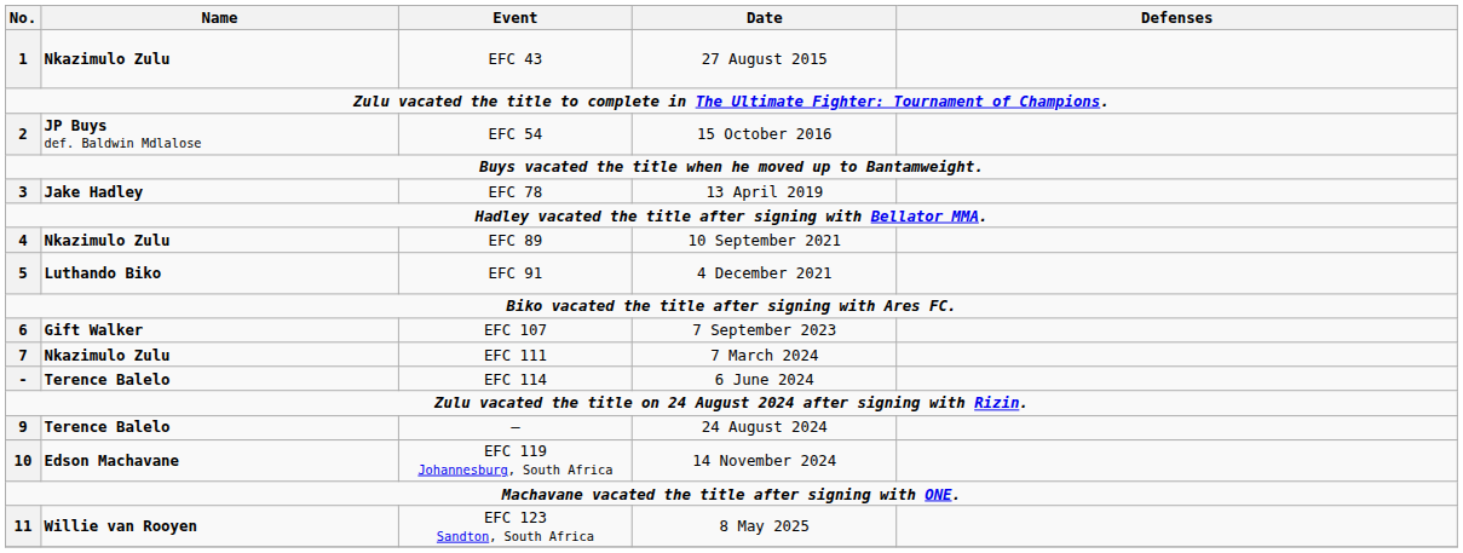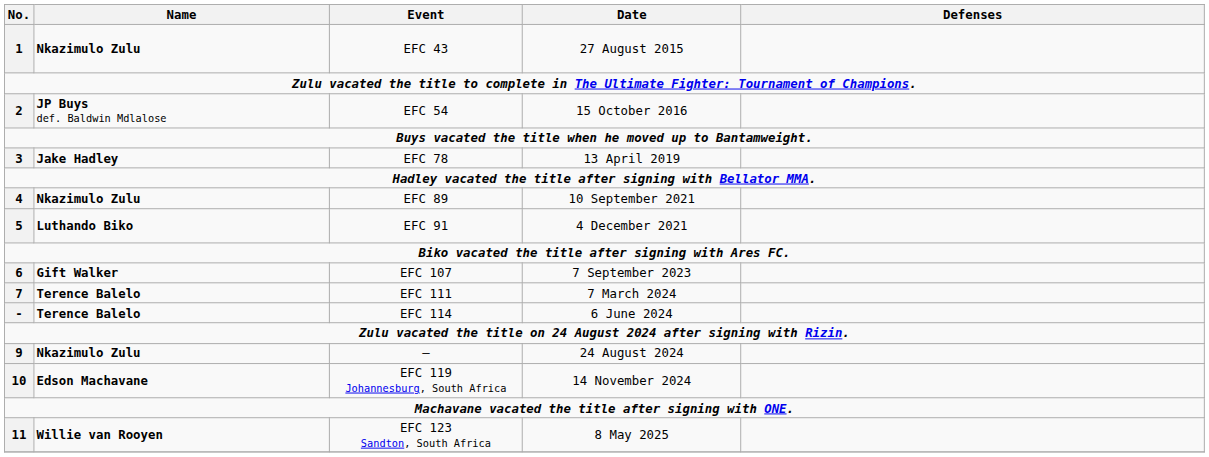EFC 111 | Name: Nkazimulo Zulu -> Terence Balelo
— | Name: Terence Balelo -> Nkazimulo Zulu
